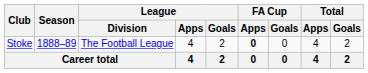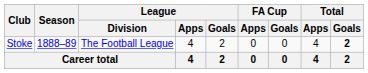Stoke | FA Cup / Apps: bold -> normal
Stoke | Total / Goals: normal -> bold
